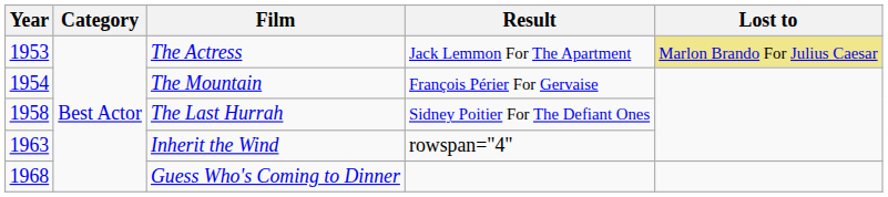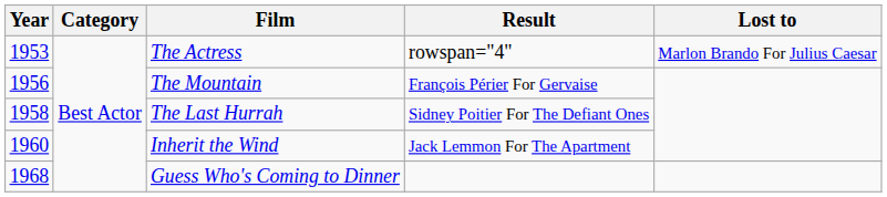The Actress | Result: Jack Lemmon For The Apartment -> rowspan="4"
The Actress | Lost to: khaki background -> no background
The Mountain | Year: 1954 -> 1956
Inherit the Wind | Year: 1963 -> 1960
Inherit the Wind | Result: rowspan="4" -> Jack Lemmon For The Apartment
